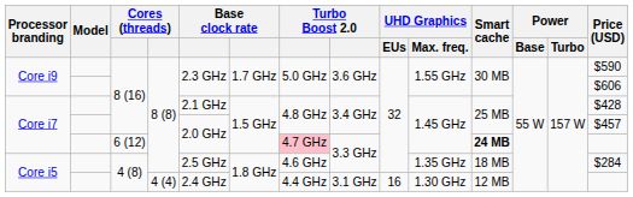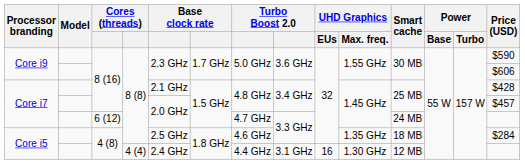Core i7 / 6 (12) | column 7: pink background -> no background
Core i7 / 6 (12) | Smart cache: bold -> normal
